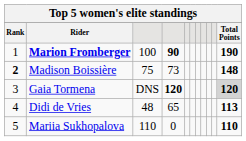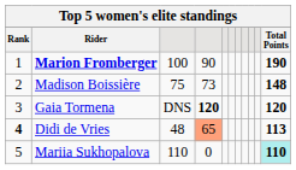Marion Fromberger | column 4: bold -> normal
Madison Boissière | Rank: bold -> normal
Gaia Tormena | Total Points: lightgrey background -> no background
Didi de Vries | Rank: normal -> bold
Didi de Vries | column 4: no background -> lightsalmon background
Mariia Sukhopalova | Total Points: no background -> paleturquoise background
